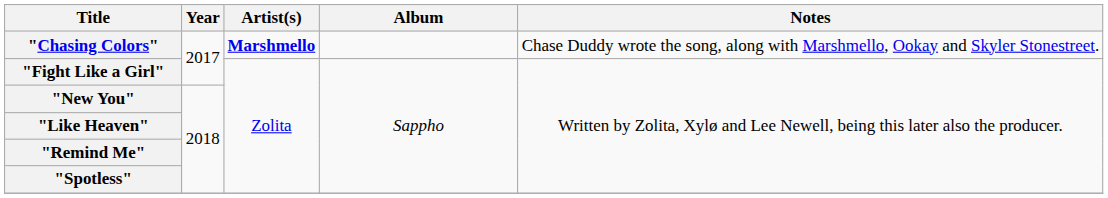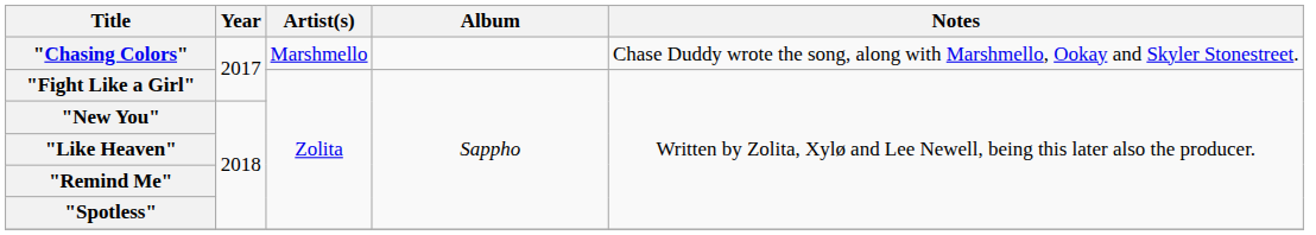"Chasing Colors" | Artist(s): bold -> normal
